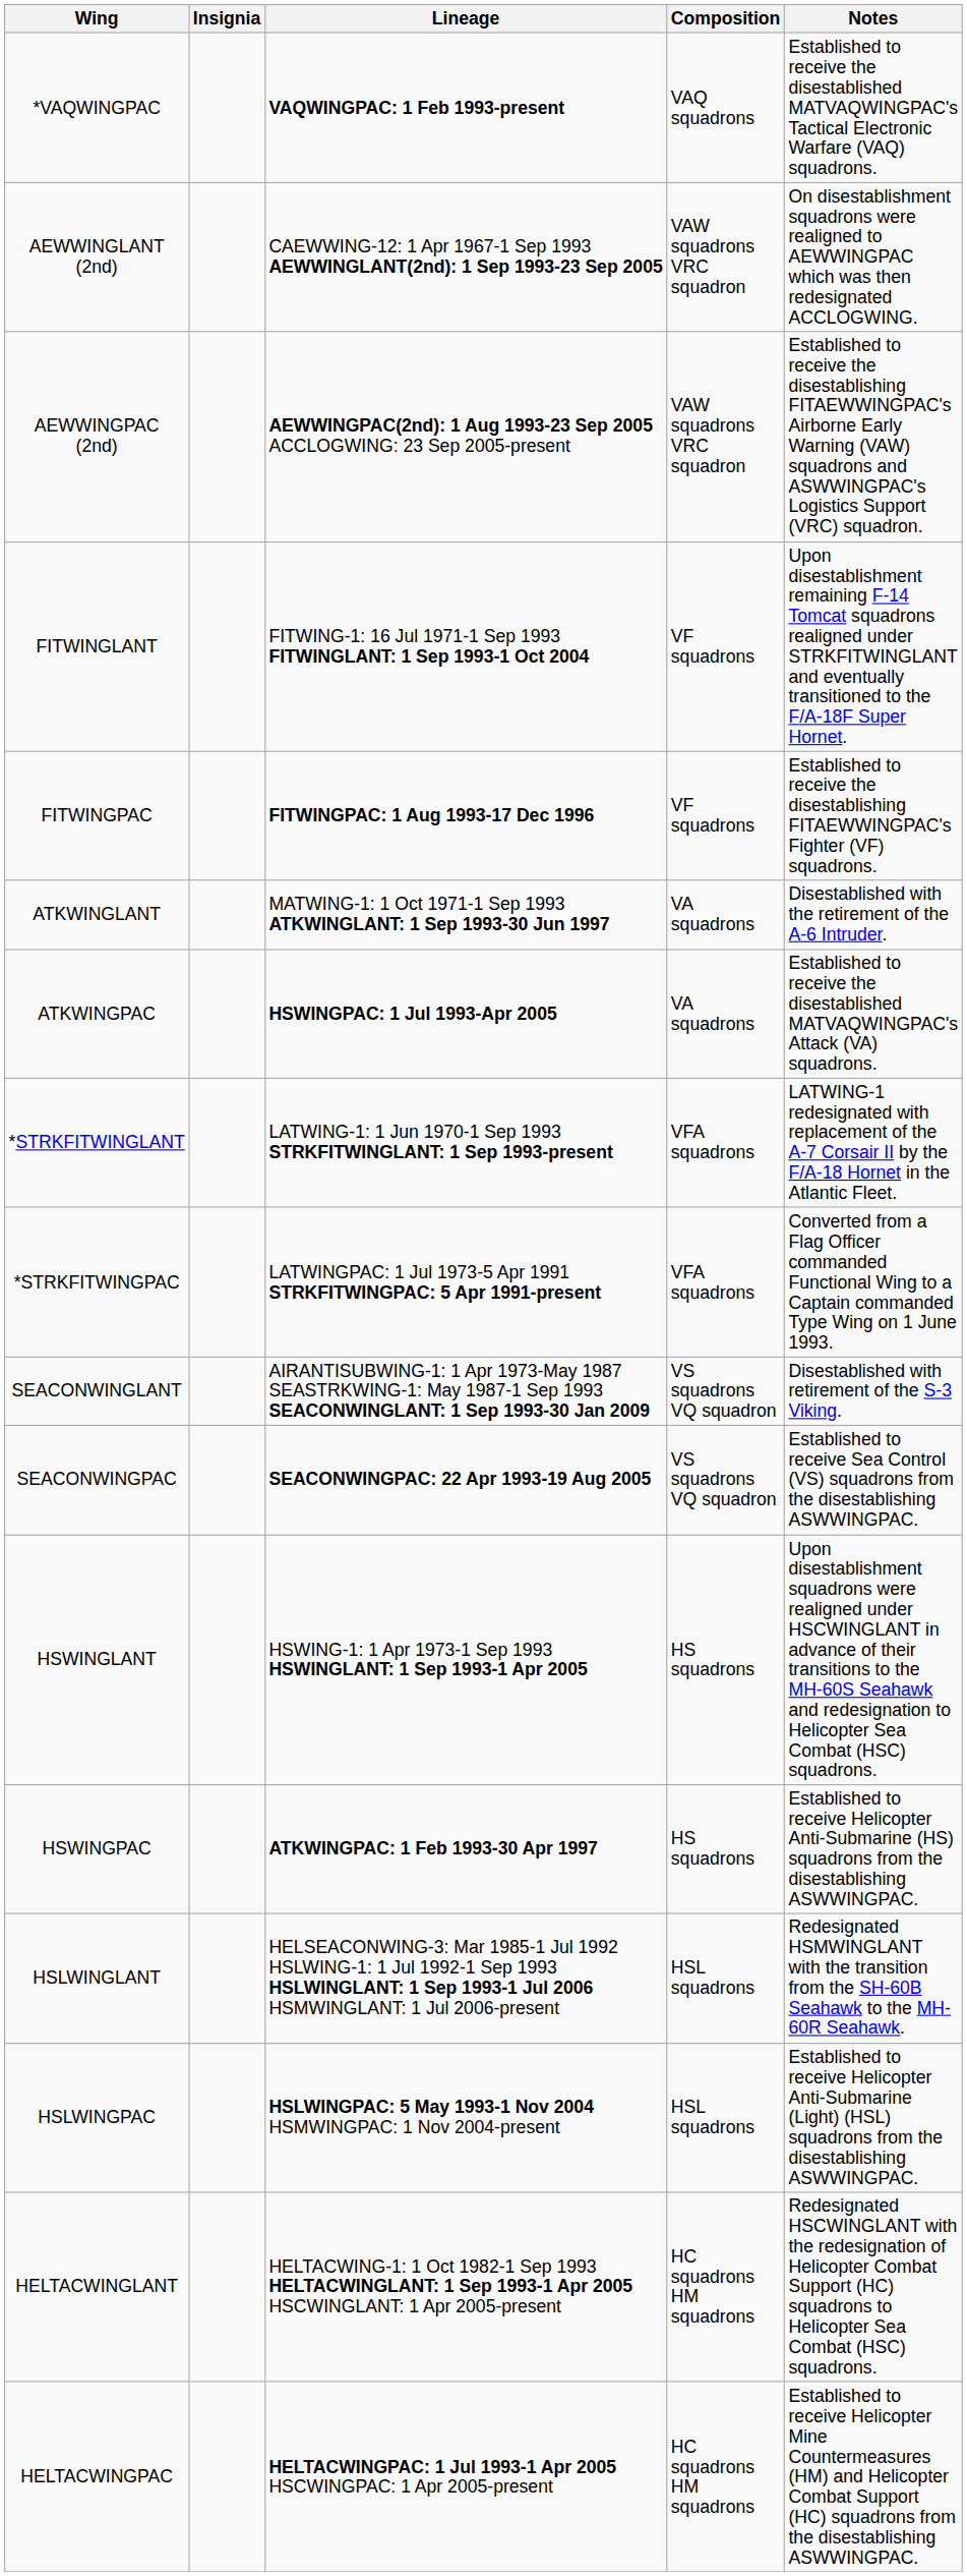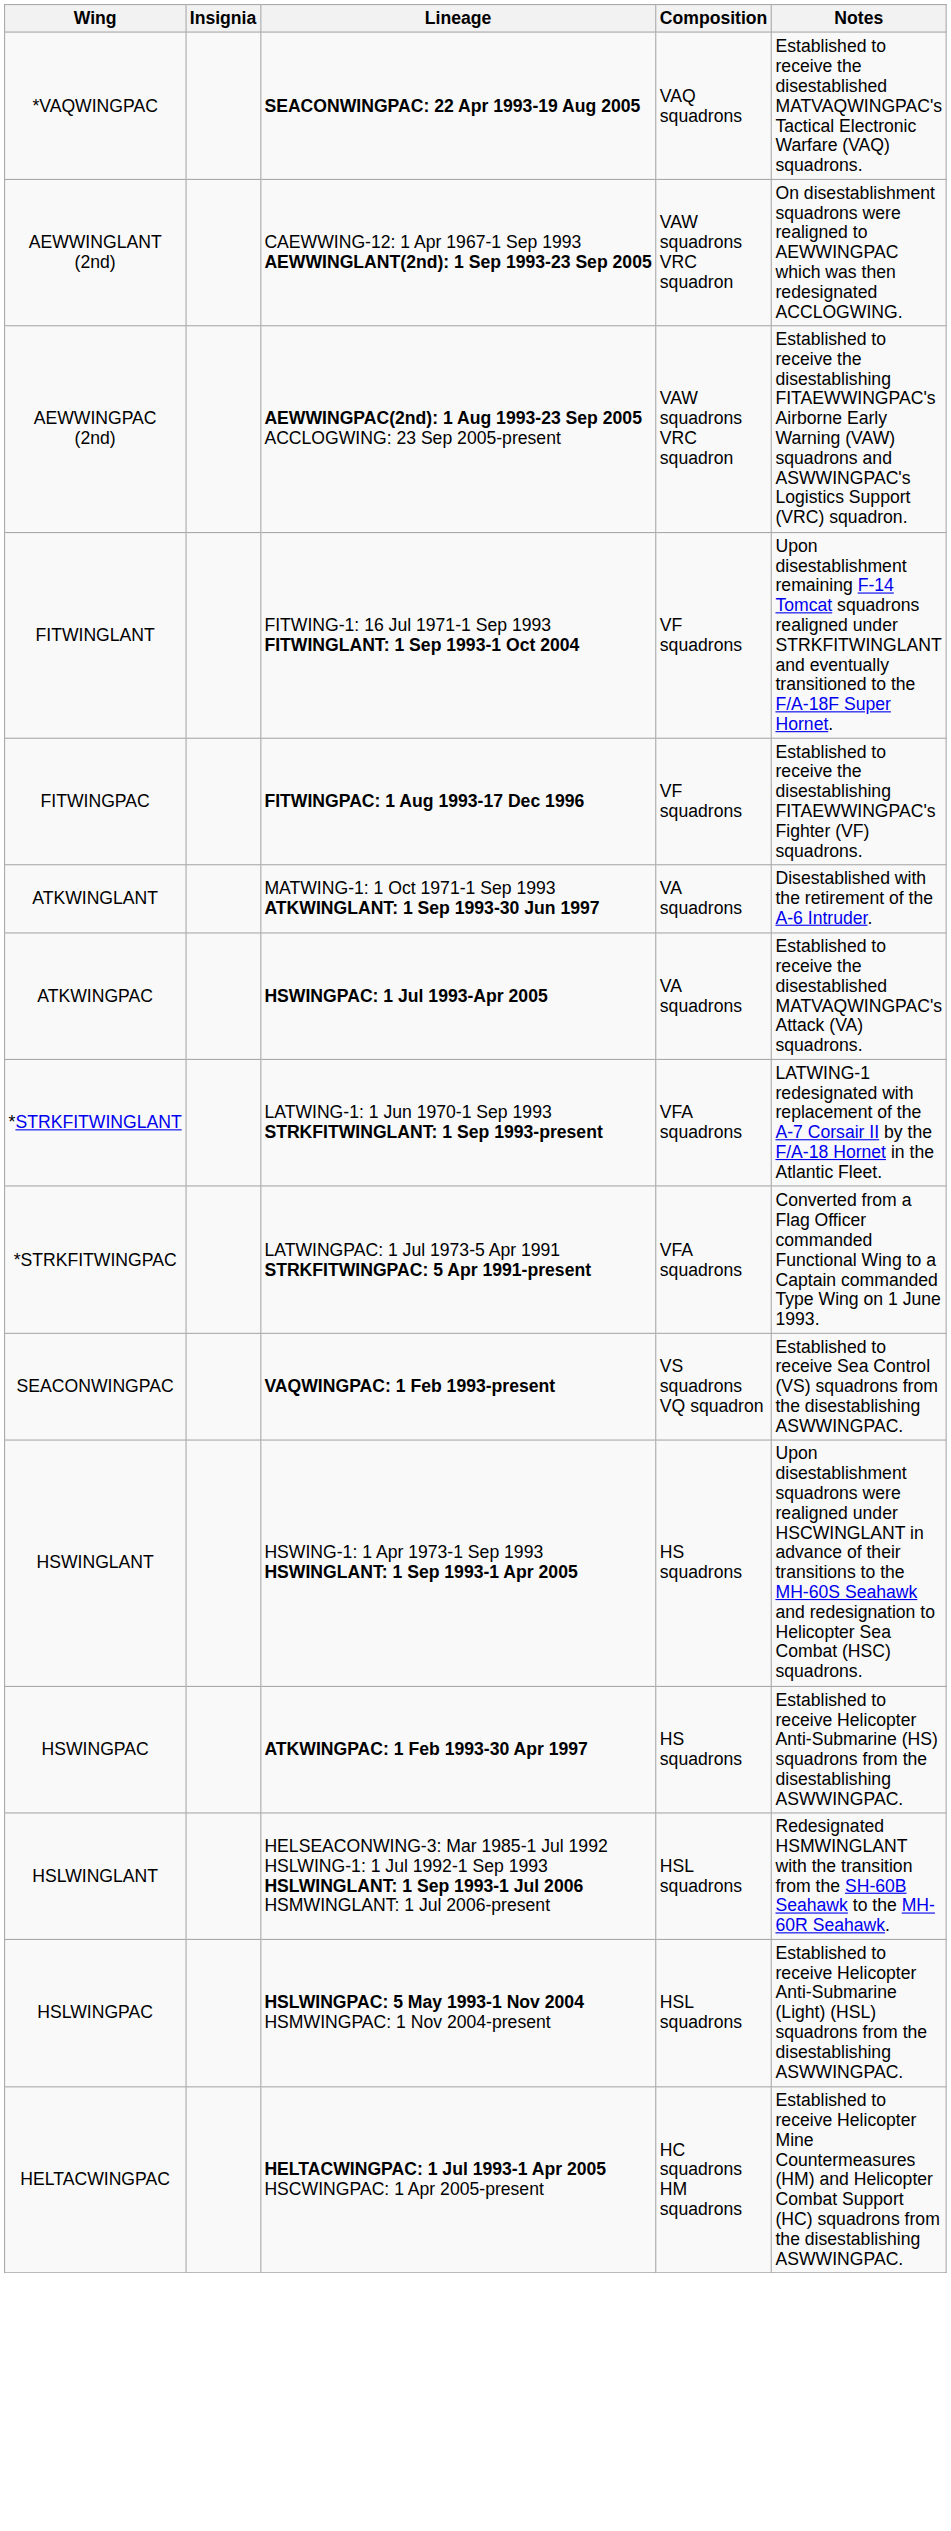*VAQWINGPAC | Lineage: VAQWINGPAC: 1 Feb 1993-present -> SEACONWINGPAC: 22 Apr 1993-19 Aug 2005
- row: SEACONWINGLANT | AIRANTISUBWING-1: 1 Apr 1973-May 1987 SEASTRKWING-1: May 1987-1 Sep 1993 SEACONWINGLANT: 1 Sep 1993-30 Jan 2009 | VS squadrons VQ squadron | Disestablished with retirement of the S-3 Viking.
SEACONWINGPAC | Lineage: SEACONWINGPAC: 22 Apr 1993-19 Aug 2005 -> VAQWINGPAC: 1 Feb 1993-present
- row: HELTACWINGLANT | HELTACWING-1: 1 Oct 1982-1 Sep 1993 HELTACWINGLANT: 1 Sep 1993-1 Apr 2005 HSCWINGLANT: 1 Apr 2005-present | HC squadrons HM squadrons | Redesignated HSCWINGLANT with the redesignation of Helicopter Combat Support (HC) squadrons to Helicopter Sea Combat (HSC) squadrons.
